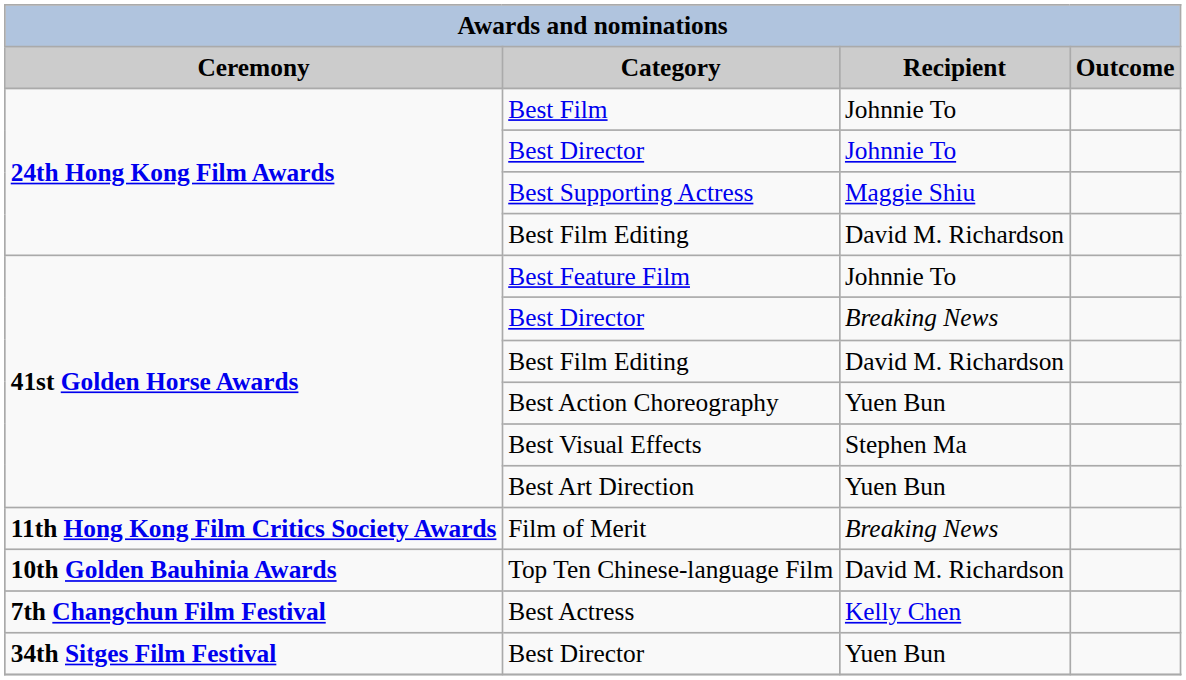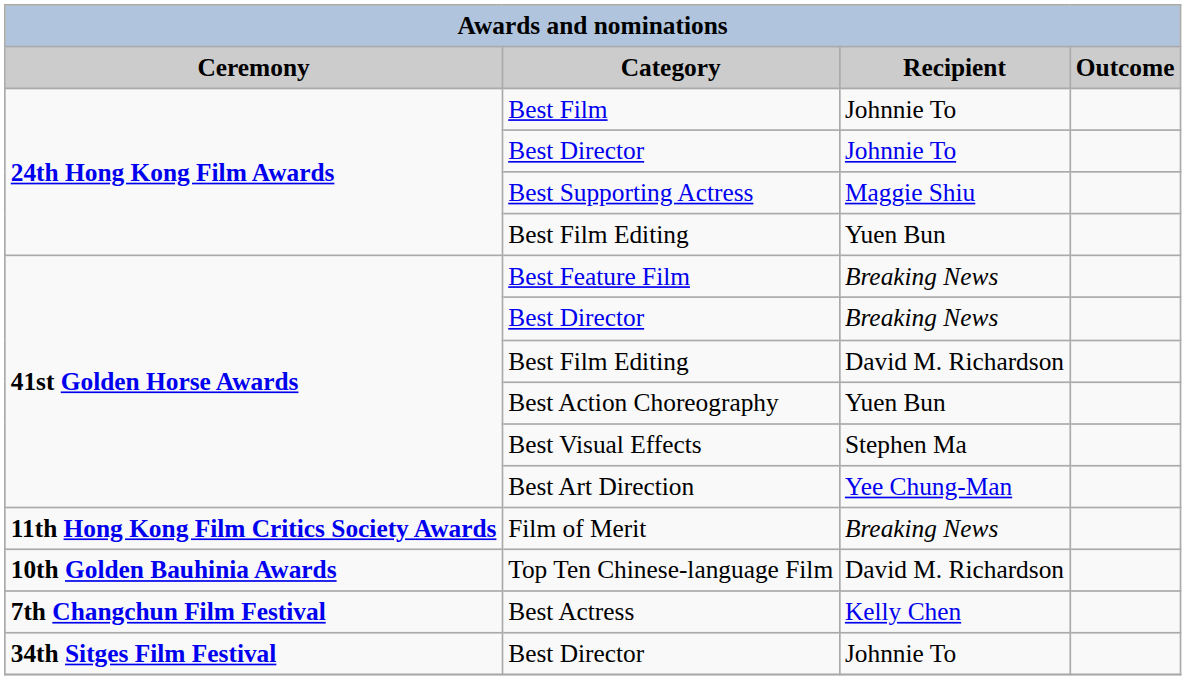24th Hong Kong Film Awards / Best Film Editing | Recipient: David M. Richardson -> Yuen Bun
Best Feature Film | Recipient: Johnnie To -> Breaking News
Best Art Direction | Recipient: Yuen Bun -> Yee Chung-Man
34th Sitges Film Festival / Best Director | Recipient: Yuen Bun -> Johnnie To
